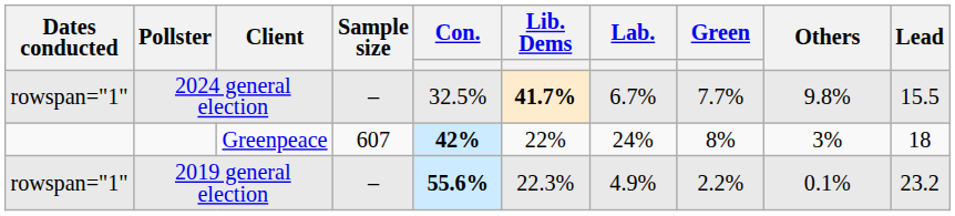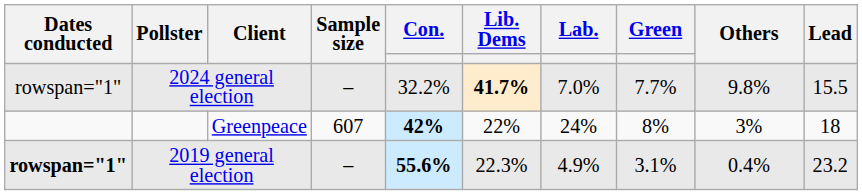2024 general election | Con.: 32.5% -> 32.2%
2024 general election | Lab.: 6.7% -> 7.0%
2019 general election | Dates conducted: normal -> bold
2019 general election | Green: 2.2% -> 3.1%
2019 general election | Others: 0.1% -> 0.4%
